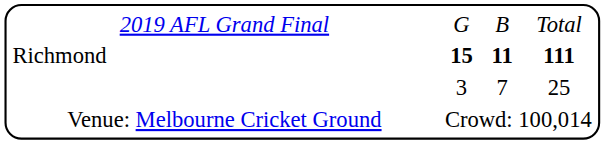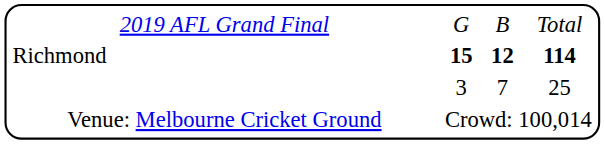Richmond | column 3: 11 -> 12
Richmond | column 4: 111 -> 114
